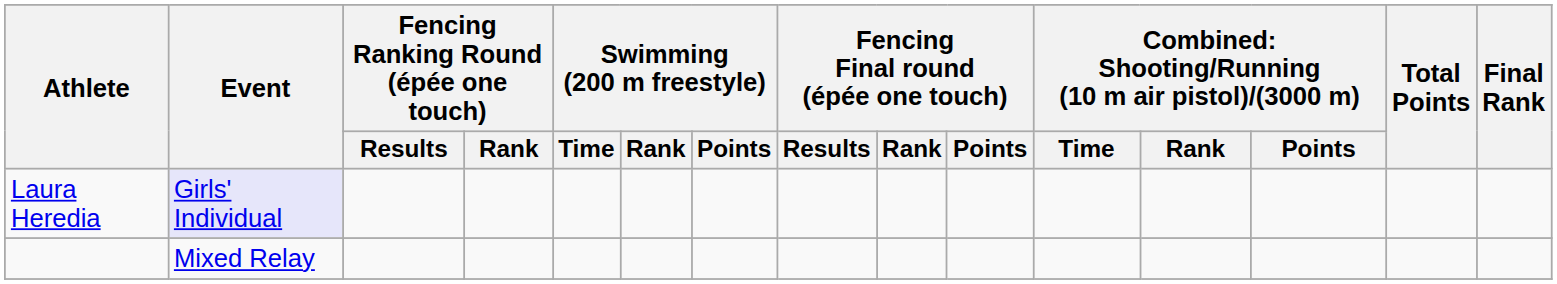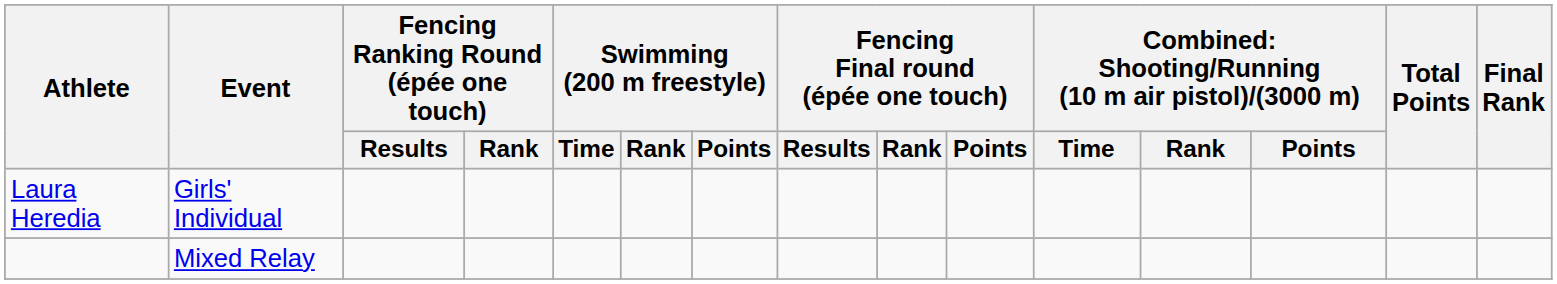Laura Heredia | Event: lavender background -> no background
